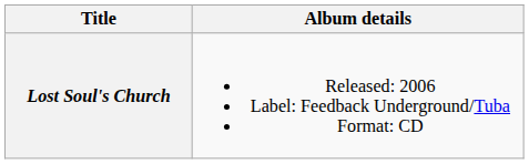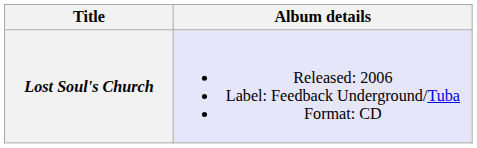Lost Soul's Church | Album details: no background -> lavender background
